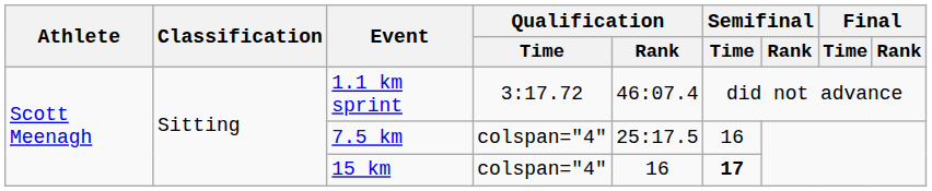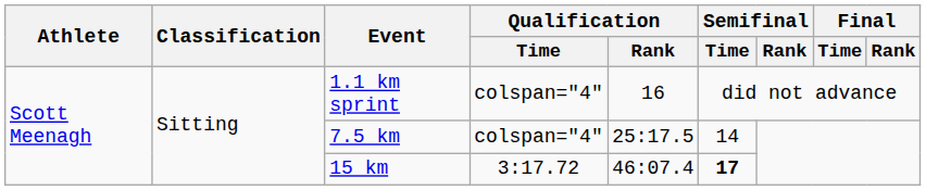1.1 km sprint | Qualification / Time: 3:17.72 -> colspan="4"
1.1 km sprint | Qualification / Rank: 46:07.4 -> 16
7.5 km | Semifinal / Time: 16 -> 14
15 km | Qualification / Time: colspan="4" -> 3:17.72
15 km | Qualification / Rank: 16 -> 46:07.4
